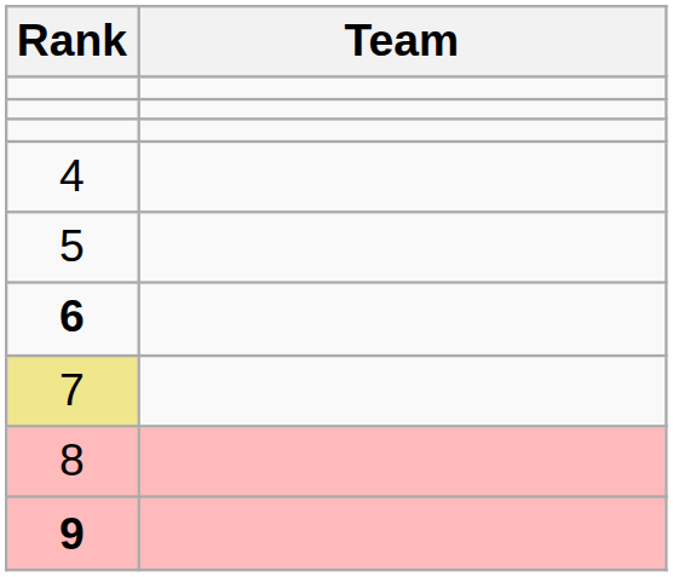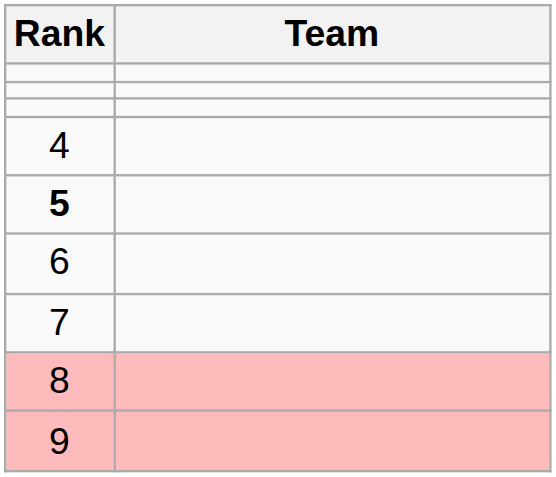row 6 | Rank: normal -> bold
row 7 | Rank: bold -> normal
row 8 | Rank: khaki background -> no background
row 10 | Rank: bold -> normal
